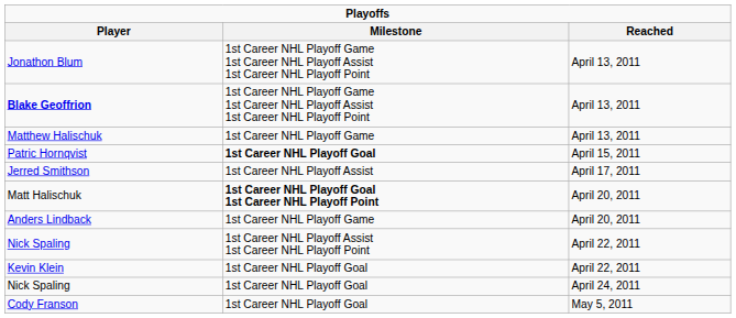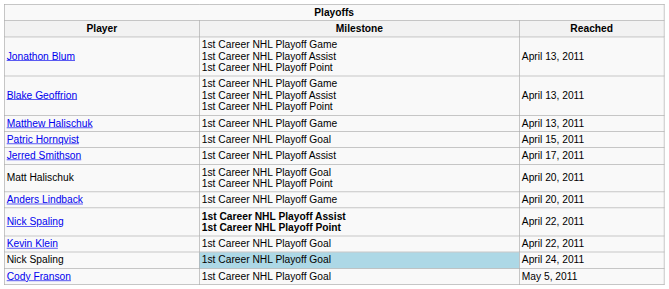row 4 | Player: bold -> normal
row 6 | Milestone: bold -> normal
row 8 | Milestone: bold -> normal
row 10 | Milestone: normal -> bold
row 12 | Milestone: no background -> lightblue background
